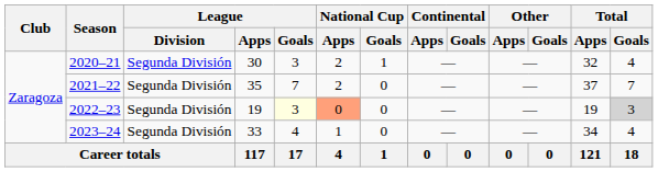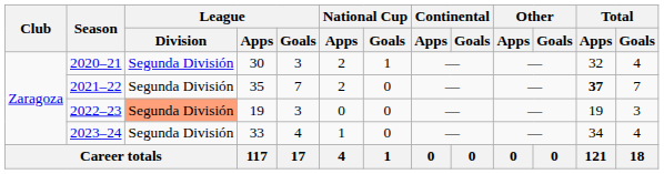2021–22 | Total / Apps: normal -> bold
2022–23 | League / Division: no background -> lightsalmon background
2022–23 | League / Goals: lightyellow background -> no background
2022–23 | National Cup / Apps: lightsalmon background -> no background
2022–23 | Total / Goals: lightgrey background -> no background
